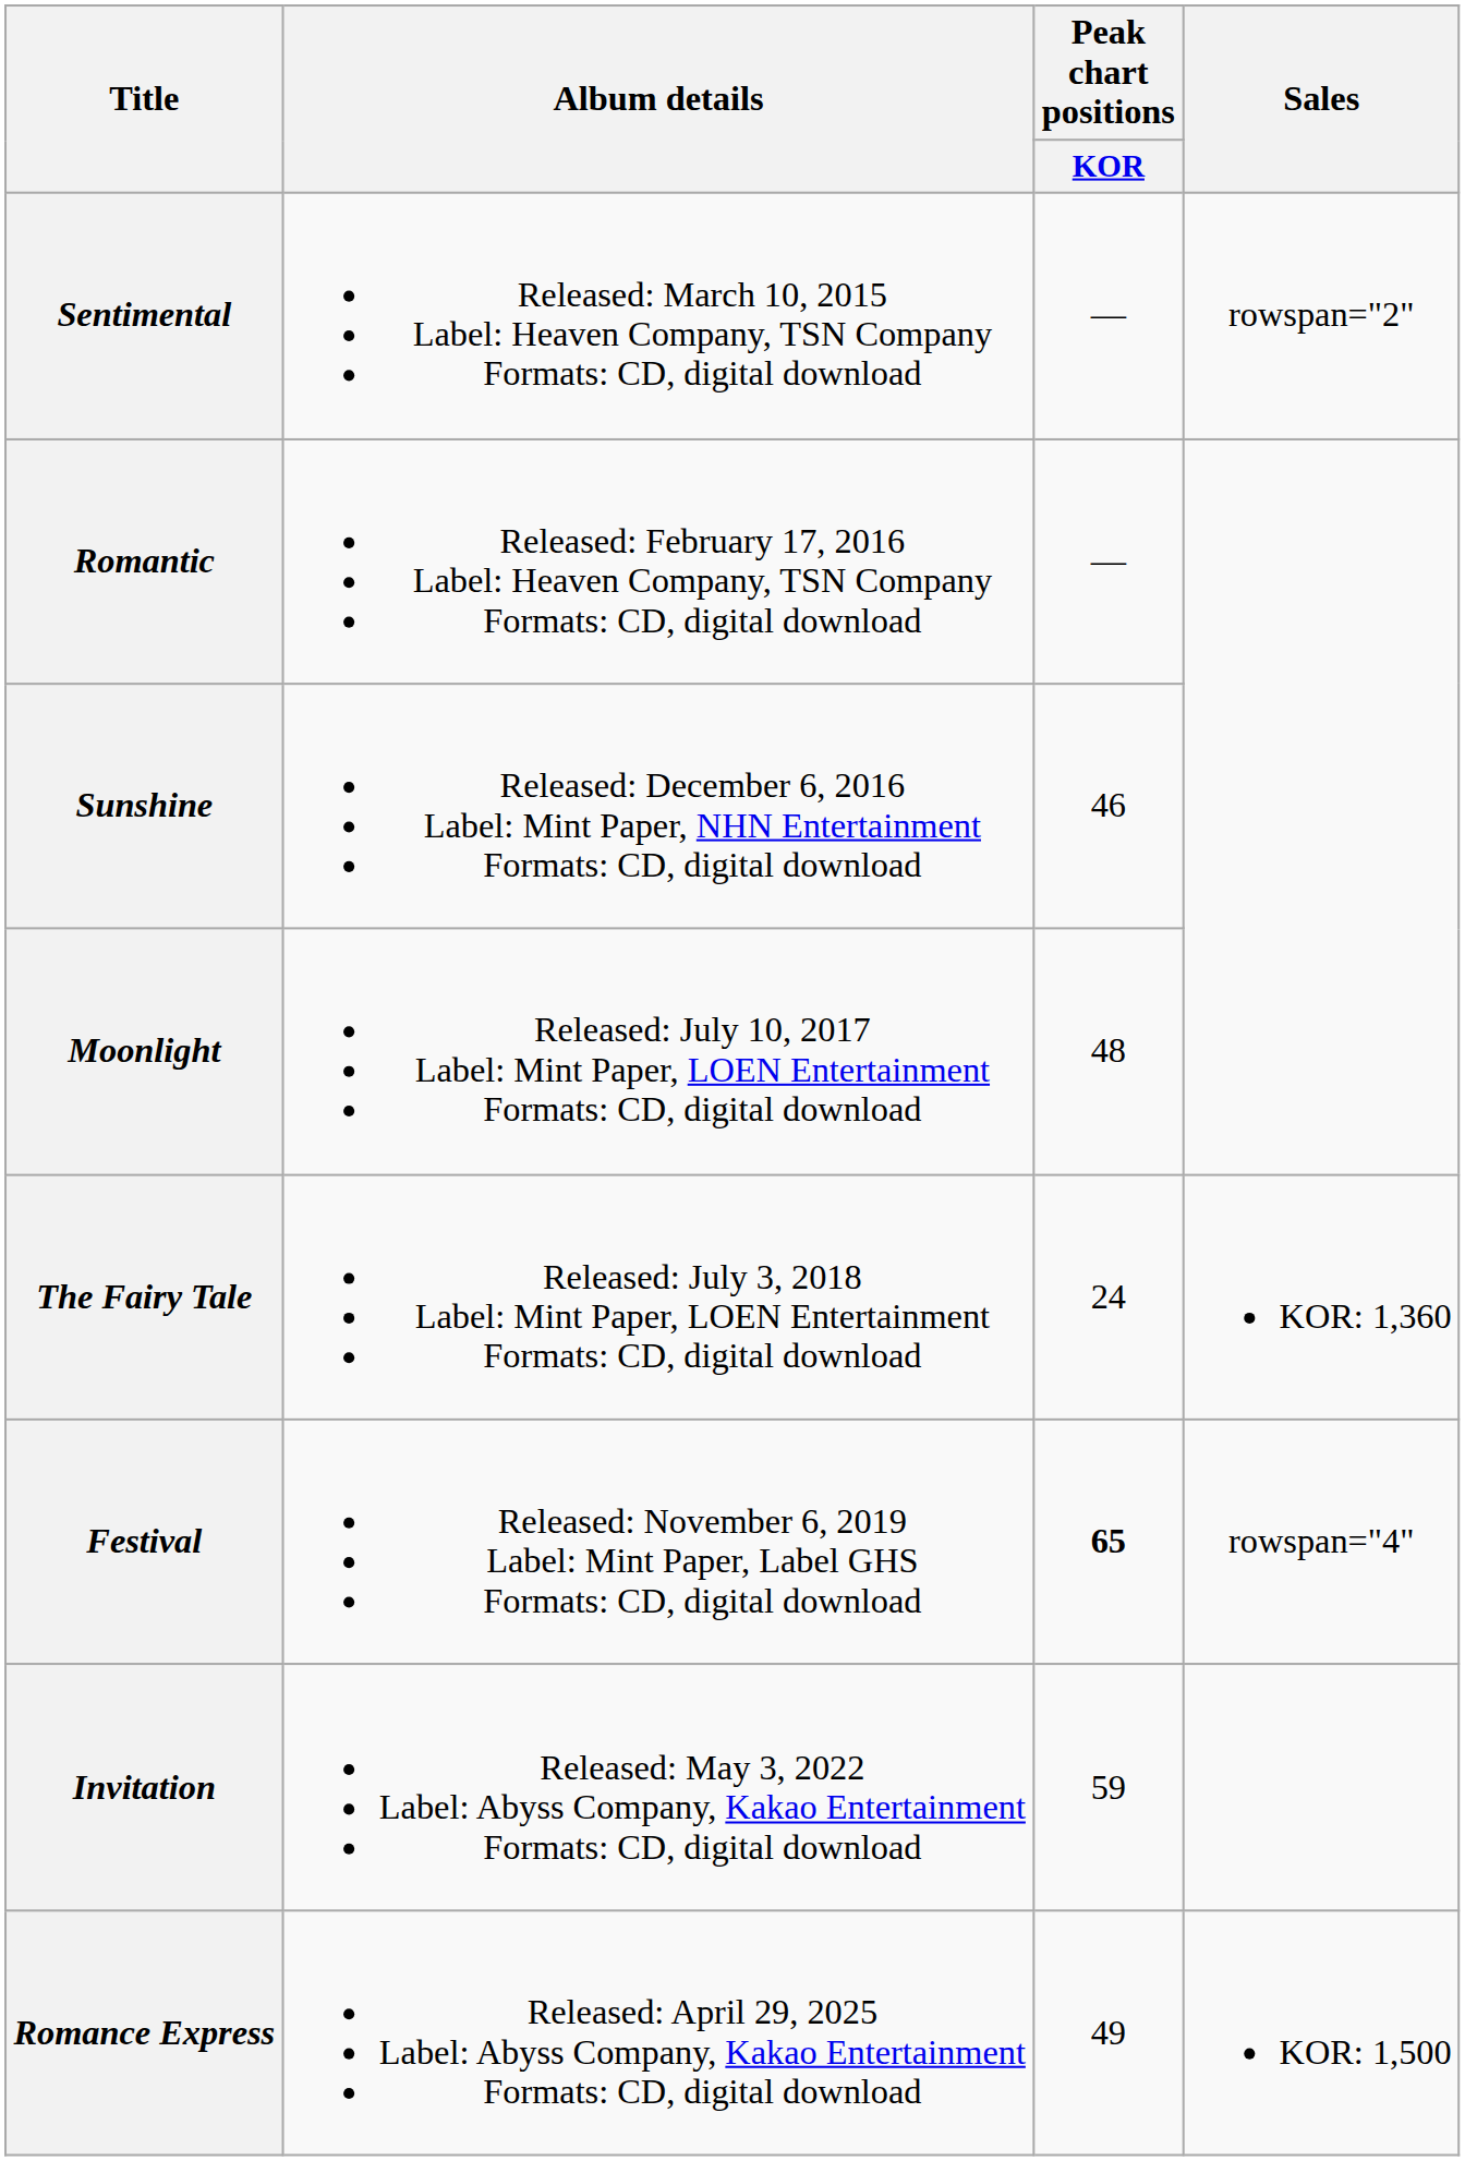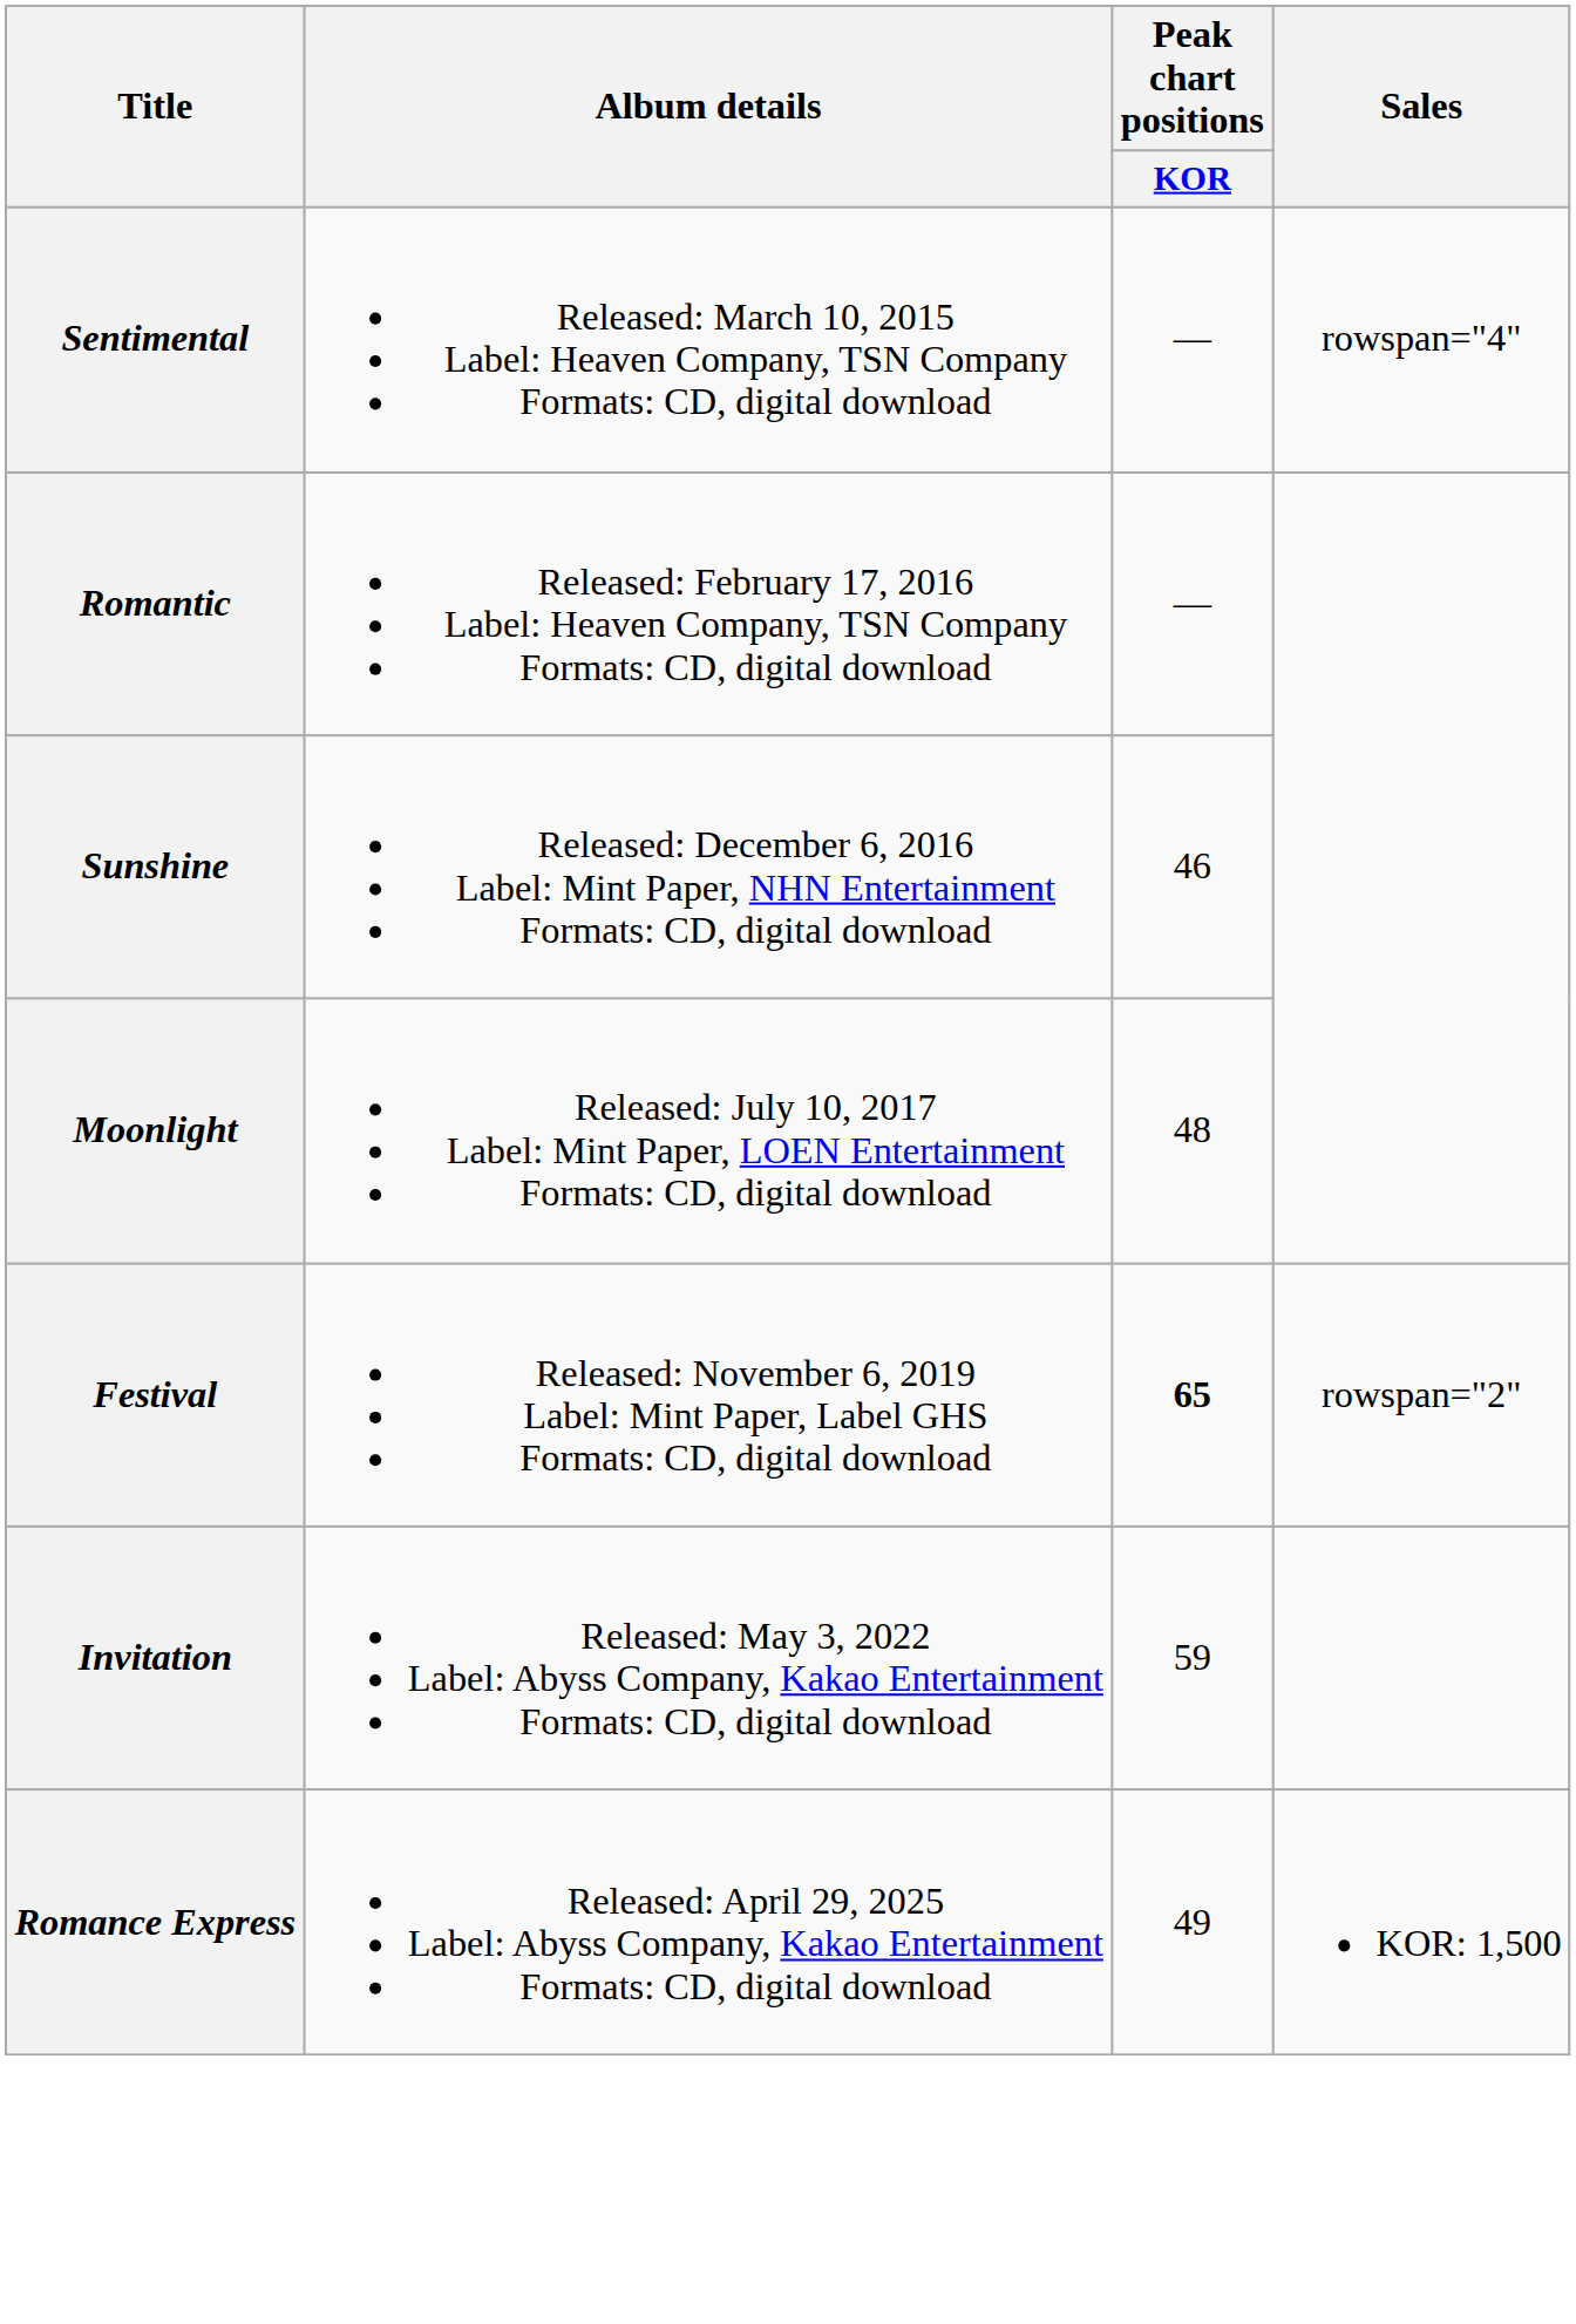Sentimental | Sales: rowspan="2" -> rowspan="4"
- row: The Fairy Tale | Released: July 3, 2018 Label: Mint Paper, LOEN Entertainment Formats: CD, digital download | 24 | KOR: 1,360
Festival | Sales: rowspan="4" -> rowspan="2"
